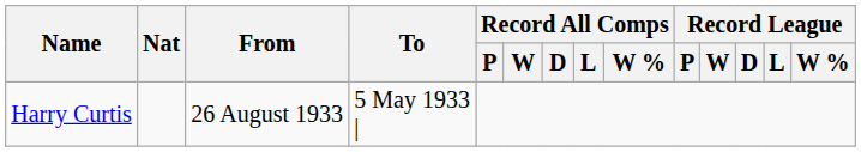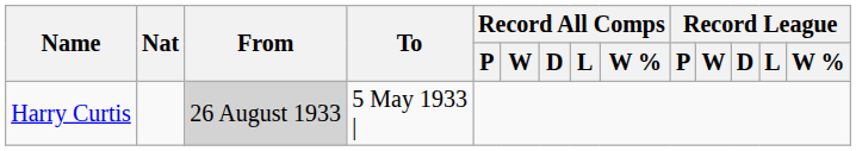Harry Curtis | From: no background -> lightgrey background
